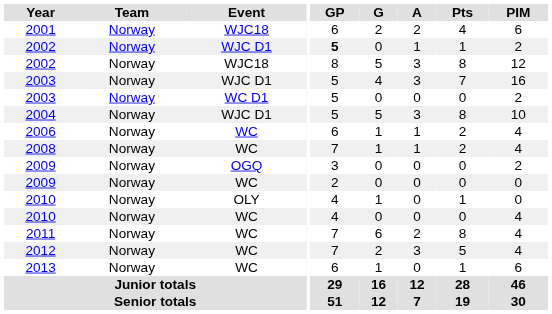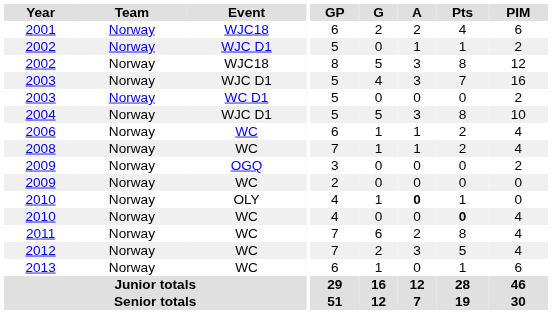2002 / WJC D1 | GP: bold -> normal
2010 / OLY | A: normal -> bold
2010 / WC | Pts: normal -> bold
